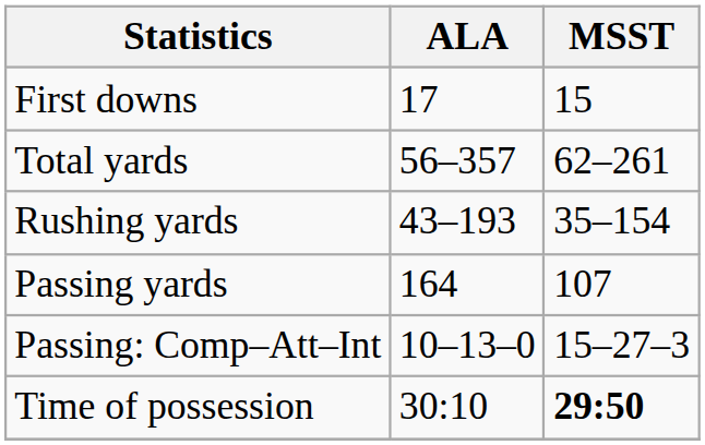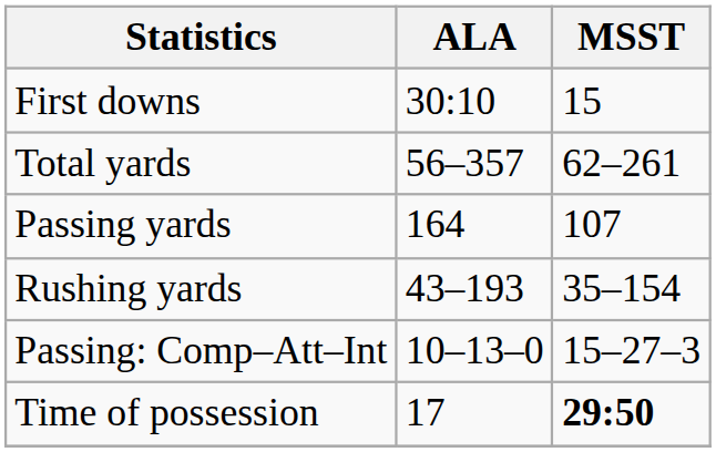First downs | ALA: 17 -> 30:10
rows swapped: Rushing yards <-> Passing yards
Time of possession | ALA: 30:10 -> 17
